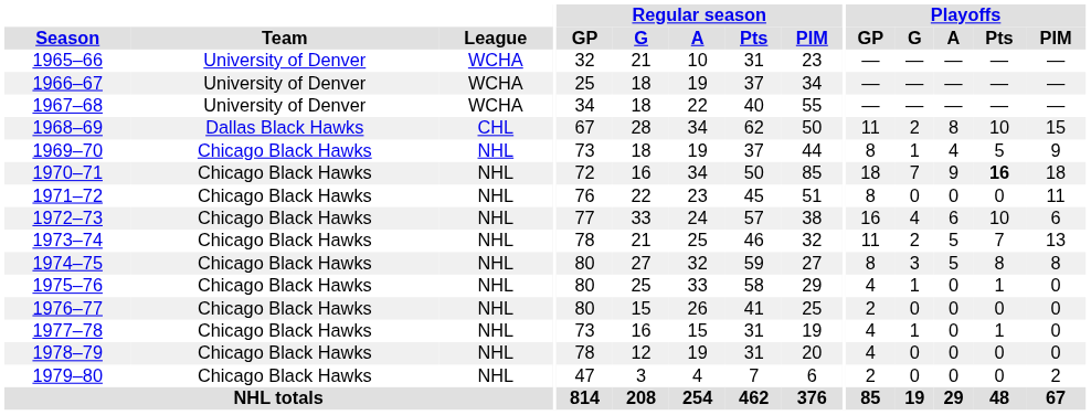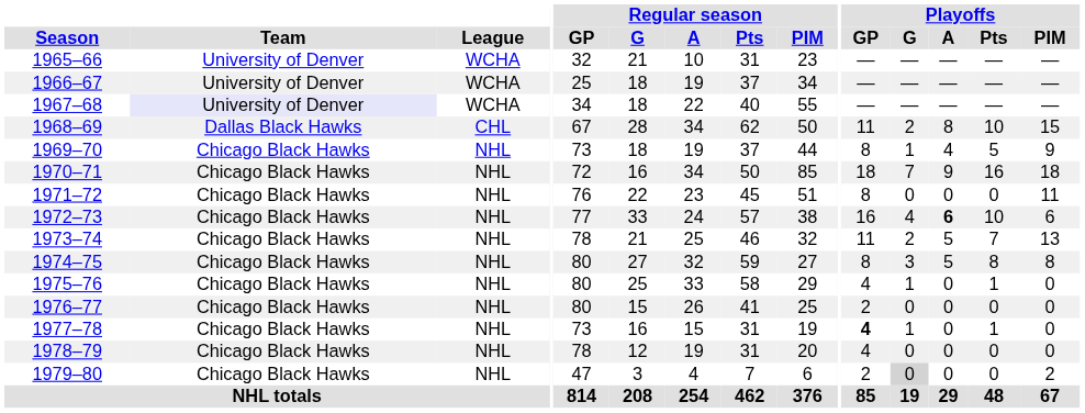1967–68 | Team: no background -> lavender background
1970–71 | Playoffs / Pts: bold -> normal
1972–73 | Playoffs / A: normal -> bold
1977–78 | Playoffs / GP: normal -> bold
1979–80 | Playoffs / G: no background -> lightgrey background
